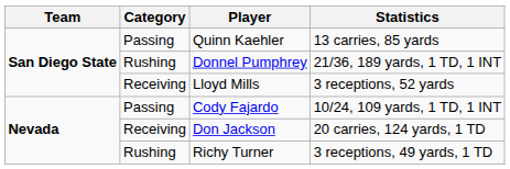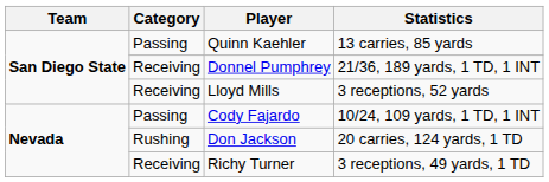Donnel Pumphrey | Category: Rushing -> Receiving
Don Jackson | Category: Receiving -> Rushing
Richy Turner | Category: Rushing -> Receiving
